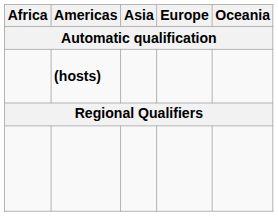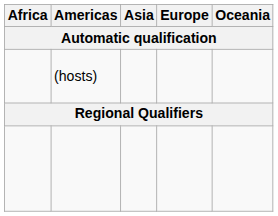(hosts) | Americas: bold -> normal
